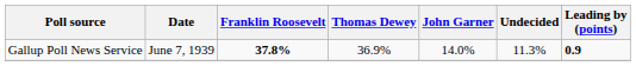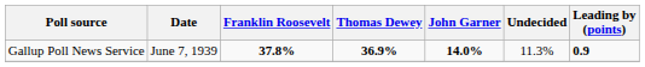Gallup Poll News Service | Thomas Dewey: normal -> bold
Gallup Poll News Service | John Garner: normal -> bold
